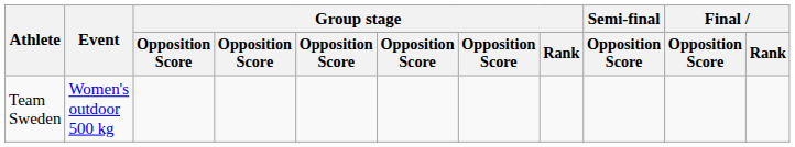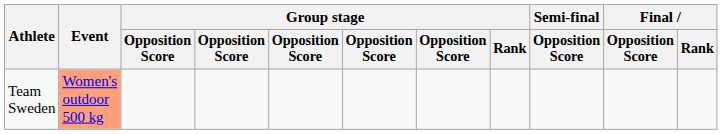Team Sweden | Event: no background -> lightsalmon background
